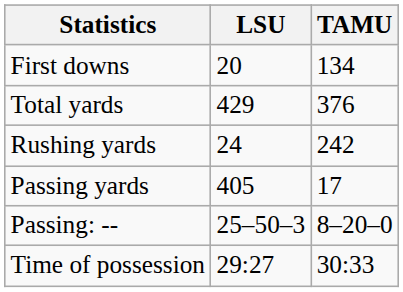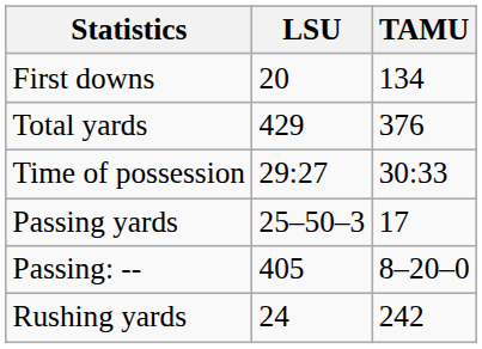rows swapped: Rushing yards <-> Time of possession
Passing yards | LSU: 405 -> 25–50–3
Passing: -- | LSU: 25–50–3 -> 405
